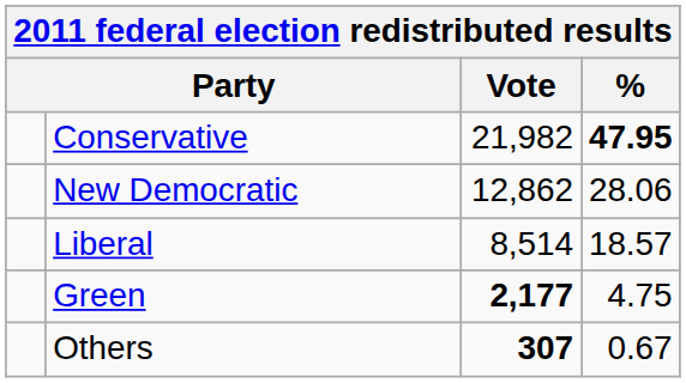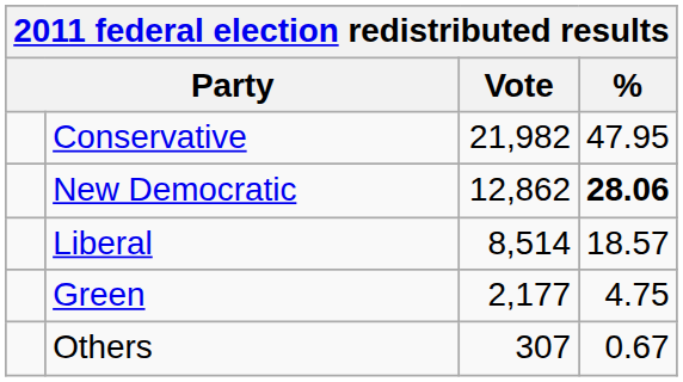Conservative | %: bold -> normal
New Democratic | %: normal -> bold
Green | Vote: bold -> normal
Others | Vote: bold -> normal
